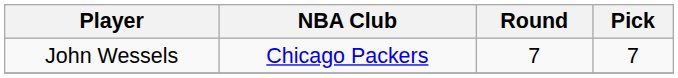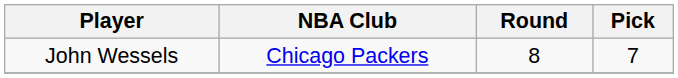John Wessels | Round: 7 -> 8
